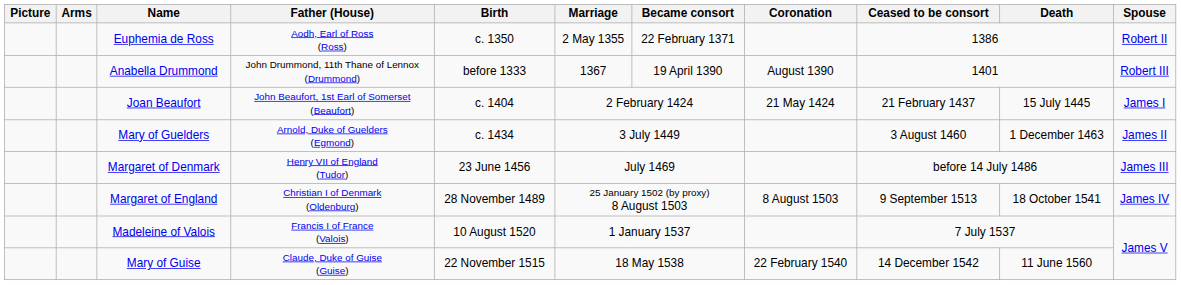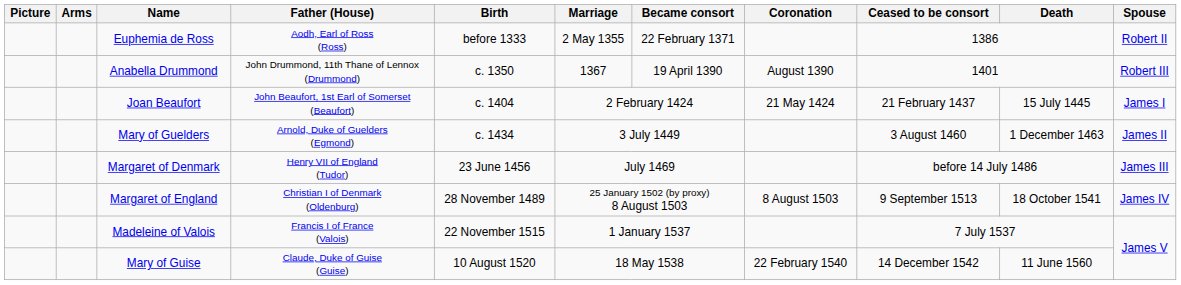Euphemia de Ross | Birth: c. 1350 -> before 1333
Anabella Drummond | Birth: before 1333 -> c. 1350
Madeleine of Valois | Birth: 10 August 1520 -> 22 November 1515
Mary of Guise | Birth: 22 November 1515 -> 10 August 1520
